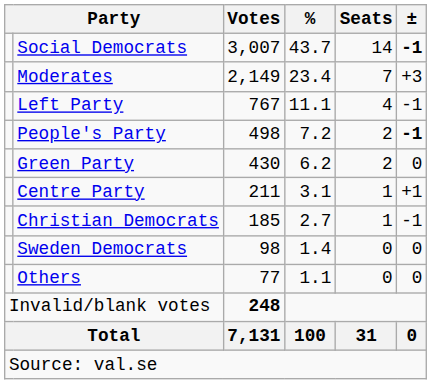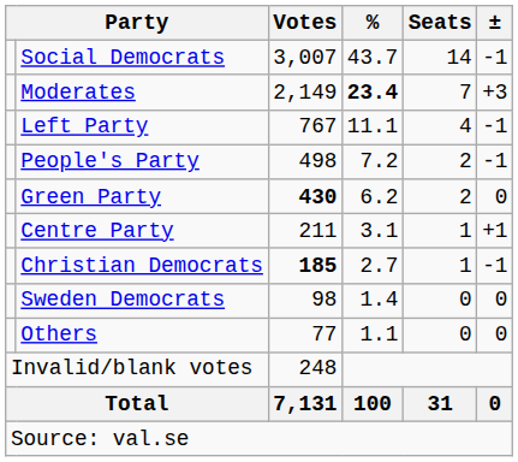Social Democrats | ±: bold -> normal
Moderates | %: normal -> bold
People's Party | ±: bold -> normal
Green Party | Votes: normal -> bold
Christian Democrats | Votes: normal -> bold
Invalid/blank votes | Votes: bold -> normal
